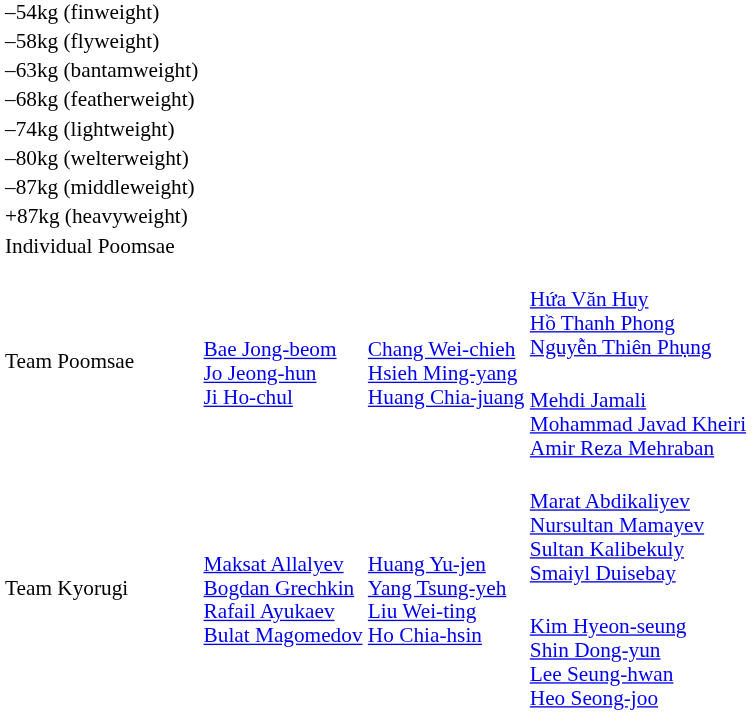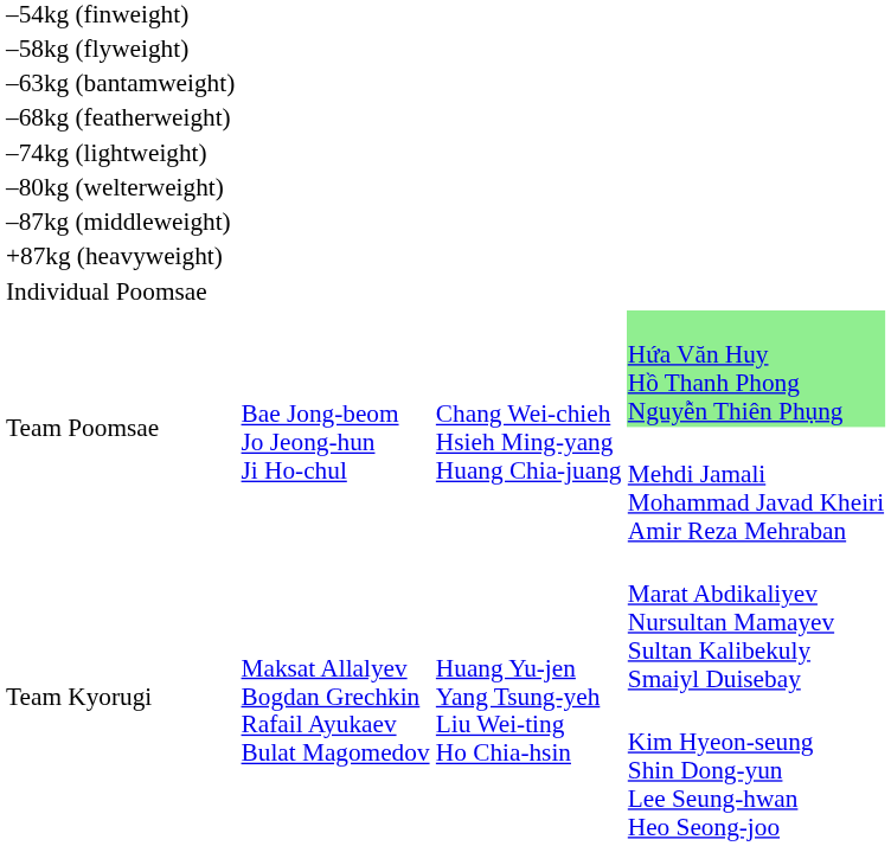Team Poomsae / Hứa Văn Huy Hồ Thanh Phong Nguyễn Thiên Phụng | column 4: no background -> lightgreen background
